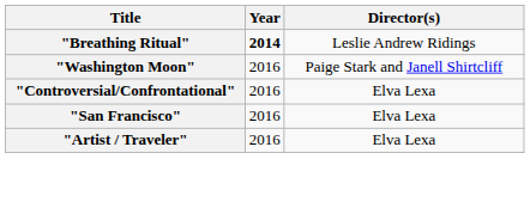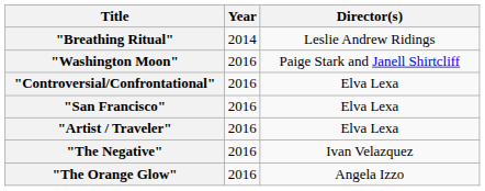"Breathing Ritual" | Year: bold -> normal
+ row: "The Negative" | 2016 | Ivan Velazquez
+ row: "The Orange Glow" | 2016 | Angela Izzo
